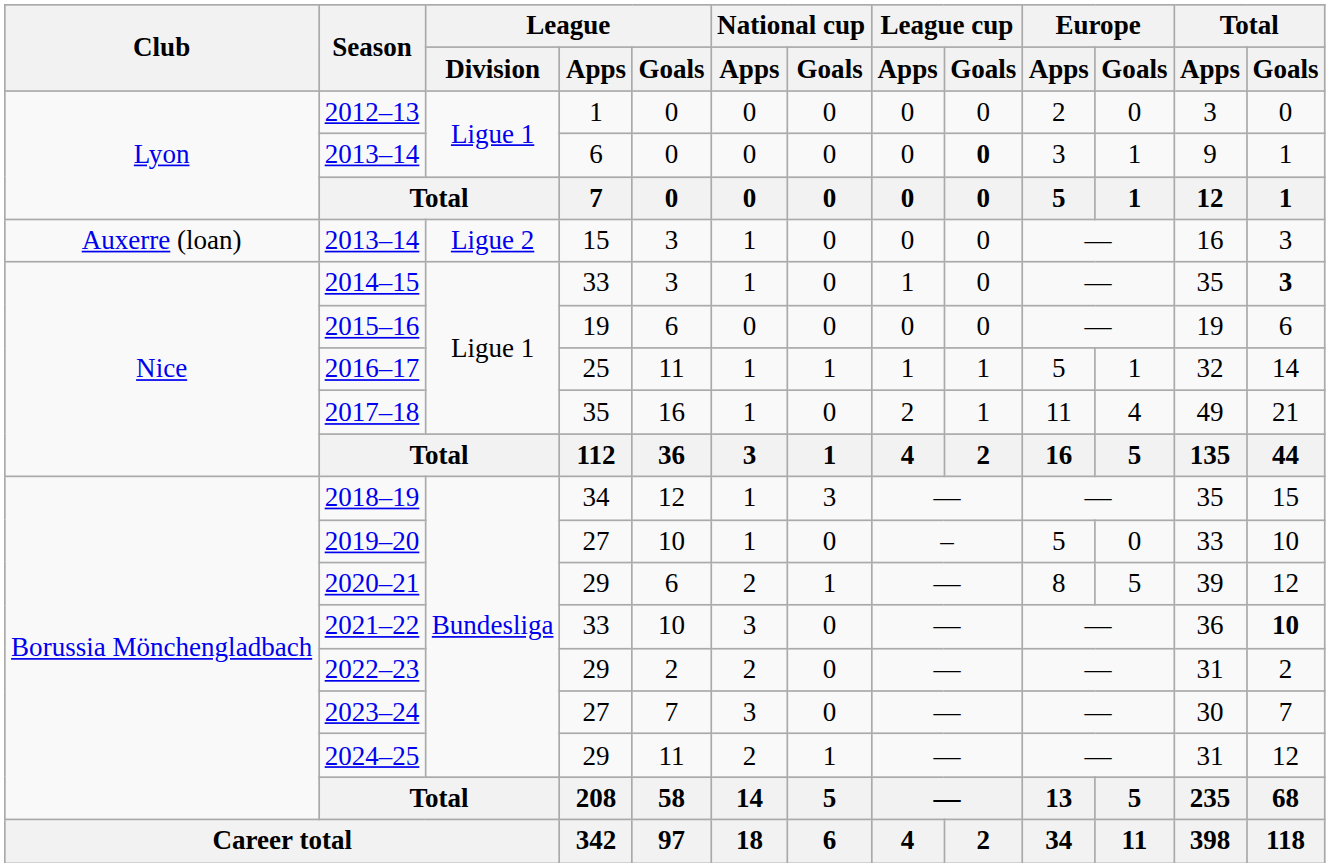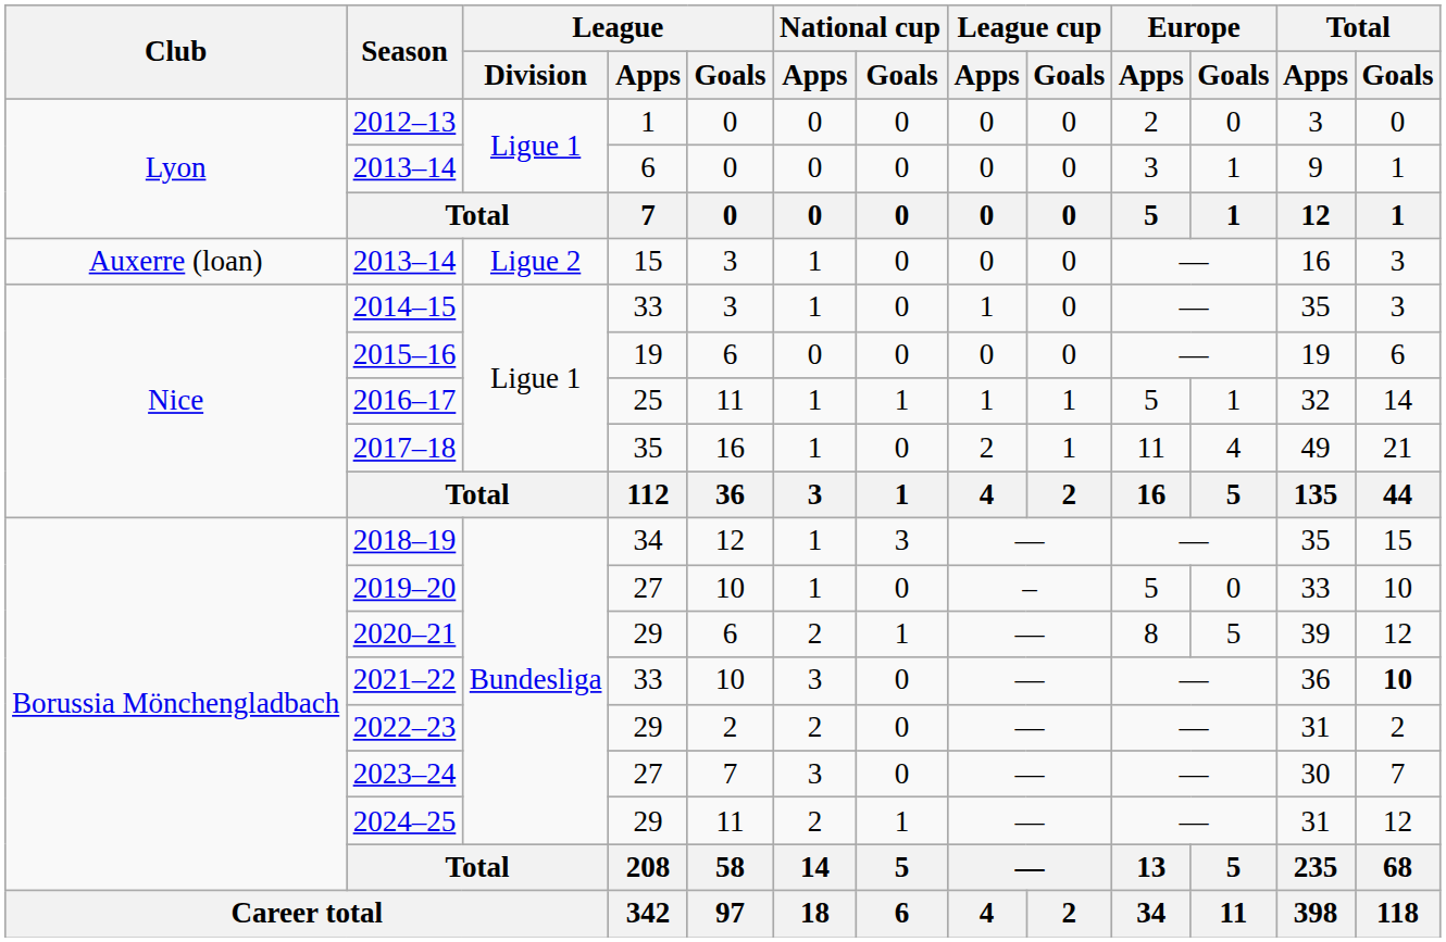2013–14 / 6 | League cup / Goals: bold -> normal
2014–15 | Total / Goals: bold -> normal
